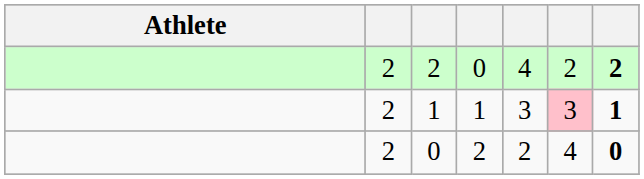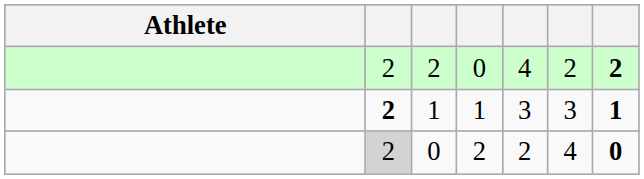row 3 | column 2: normal -> bold
row 3 | column 6: pink background -> no background
row 4 | column 2: no background -> lightgrey background
